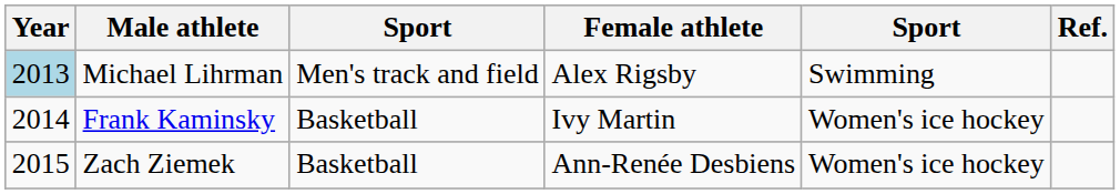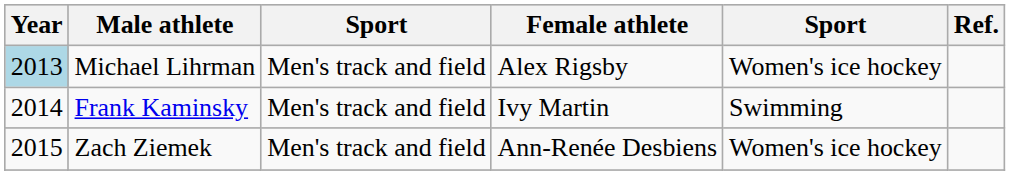Michael Lihrman | column 5: Swimming -> Women's ice hockey
Frank Kaminsky | column 3: Basketball -> Men's track and field
Frank Kaminsky | column 5: Women's ice hockey -> Swimming
Zach Ziemek | column 3: Basketball -> Men's track and field
